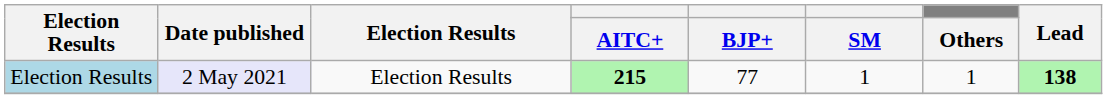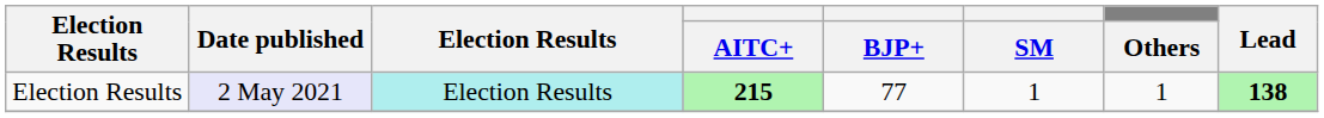row 3 | column 1: lightblue background -> no background
row 3 | column 3: no background -> paleturquoise background
